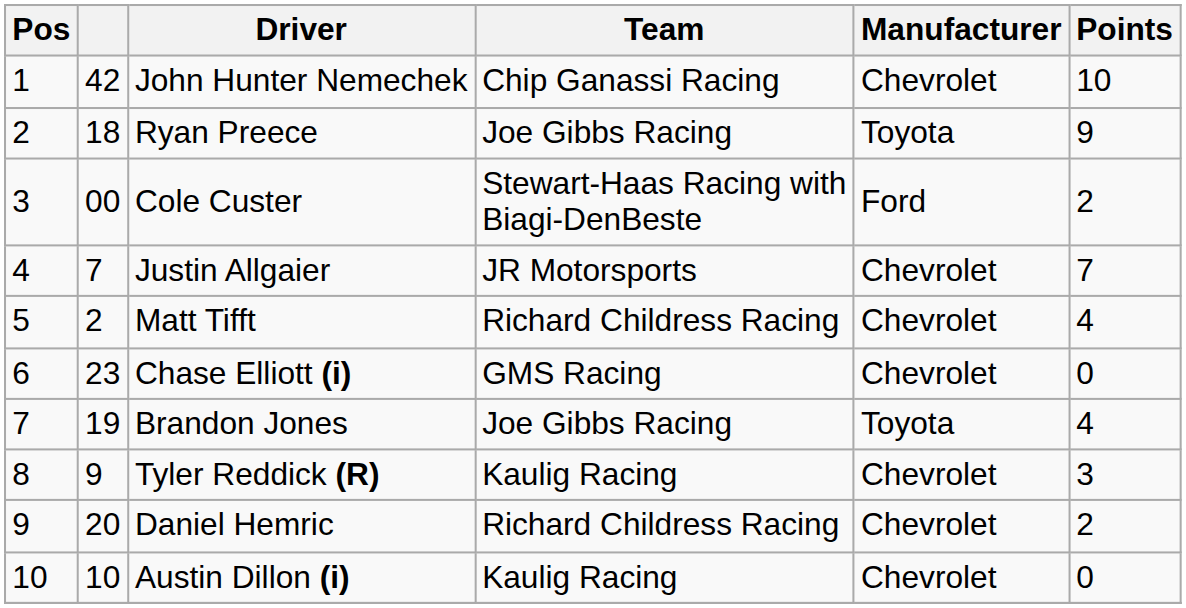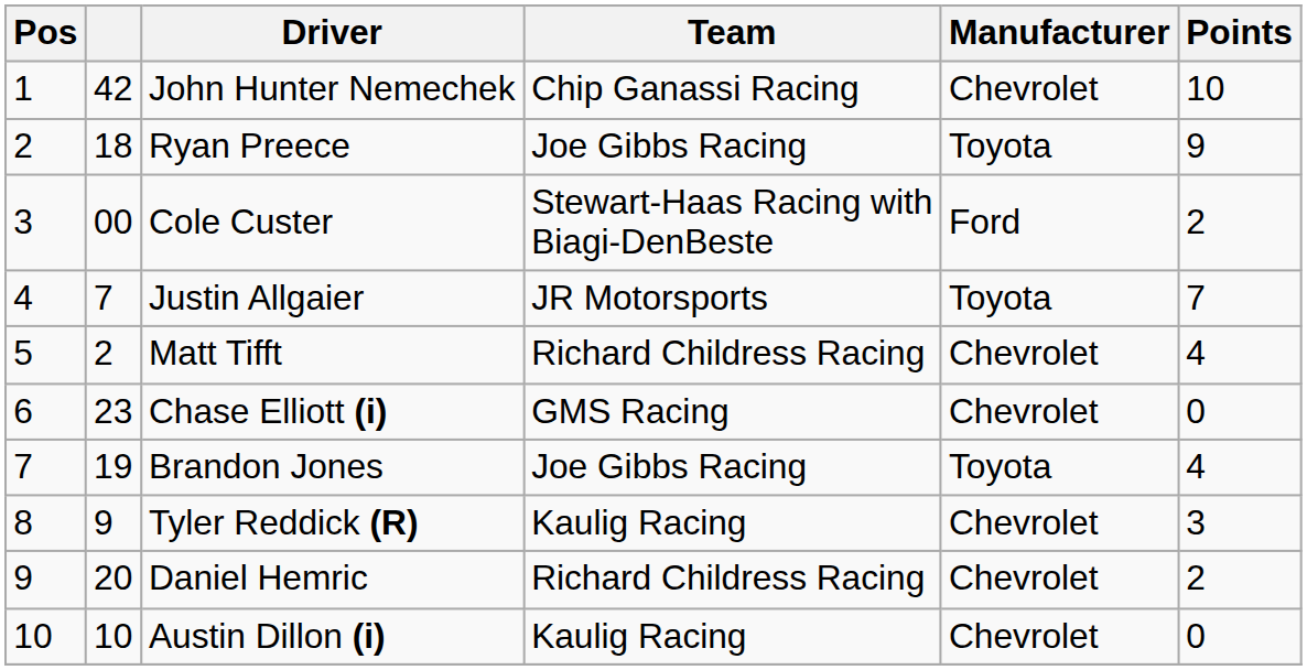Justin Allgaier | Manufacturer: Chevrolet -> Toyota
